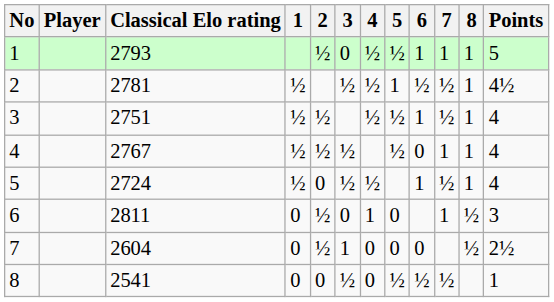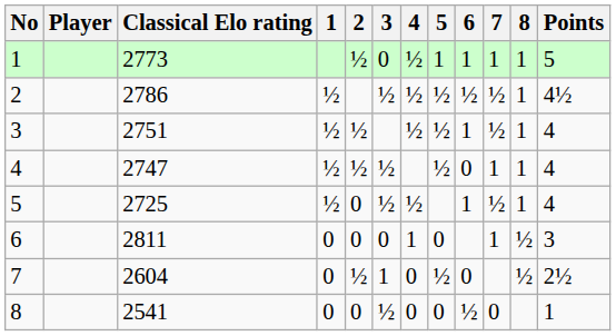row 2 | Classical Elo rating: 2793 -> 2773
row 2 | 5: ½ -> 1
row 3 | Classical Elo rating: 2781 -> 2786
row 3 | 5: 1 -> ½
row 5 | Classical Elo rating: 2767 -> 2747
row 6 | Classical Elo rating: 2724 -> 2725
row 7 | 2: ½ -> 0
row 8 | 5: 0 -> ½
row 9 | 5: ½ -> 0
row 9 | 7: ½ -> 0
